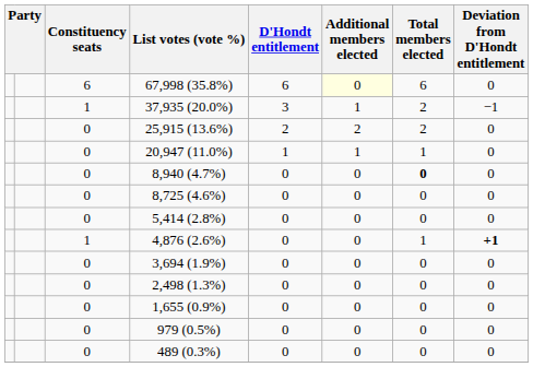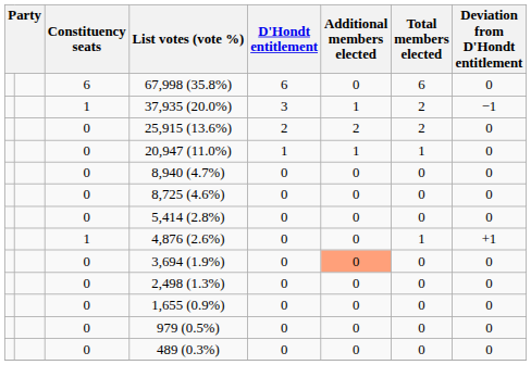67,998 (35.8%) | Additional members elected: lightyellow background -> no background
8,940 (4.7%) | Total members elected: bold -> normal
4,876 (2.6%) | Deviation from D'Hondt entitlement: bold -> normal
3,694 (1.9%) | Additional members elected: no background -> lightsalmon background
